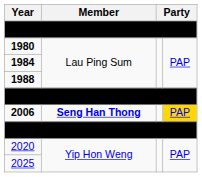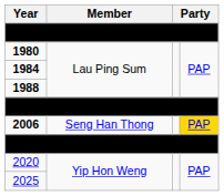2006 | Member: bold -> normal
